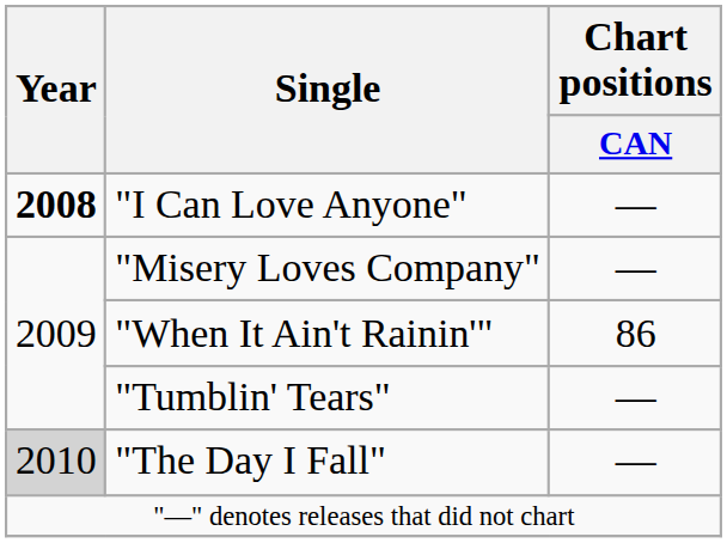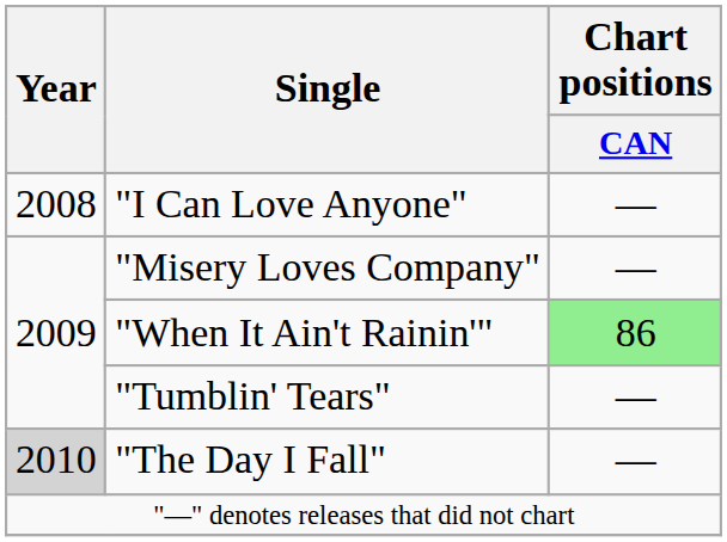"I Can Love Anyone" | Year: bold -> normal
"When It Ain't Rainin'" | Chart positions / CAN: no background -> lightgreen background
